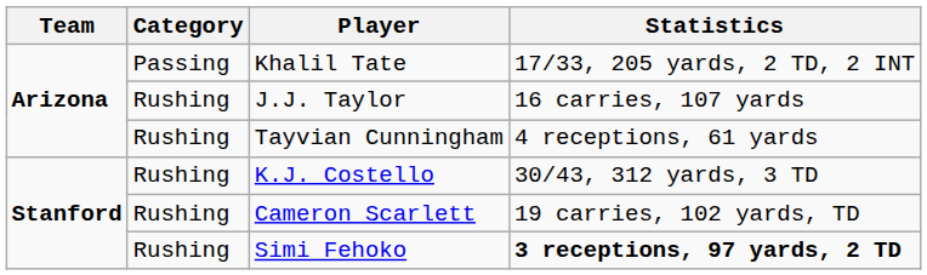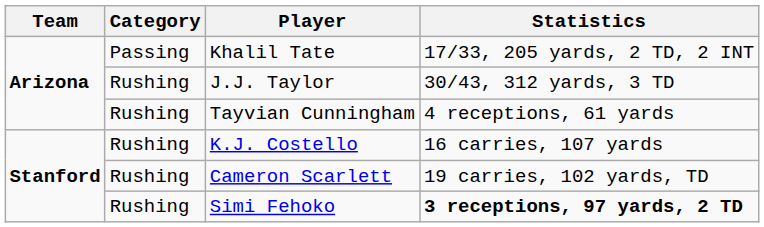J.J. Taylor | Statistics: 16 carries, 107 yards -> 30/43, 312 yards, 3 TD
K.J. Costello | Statistics: 30/43, 312 yards, 3 TD -> 16 carries, 107 yards
